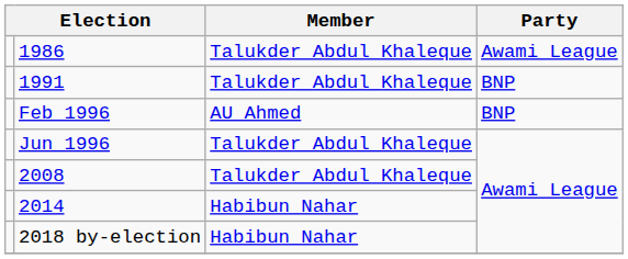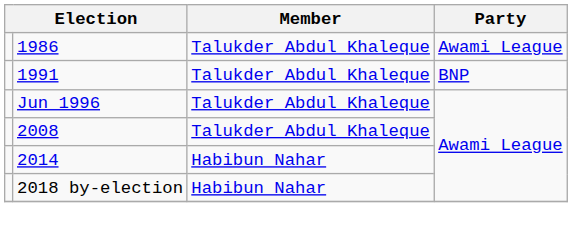- row: Feb 1996 | AU Ahmed | BNP
